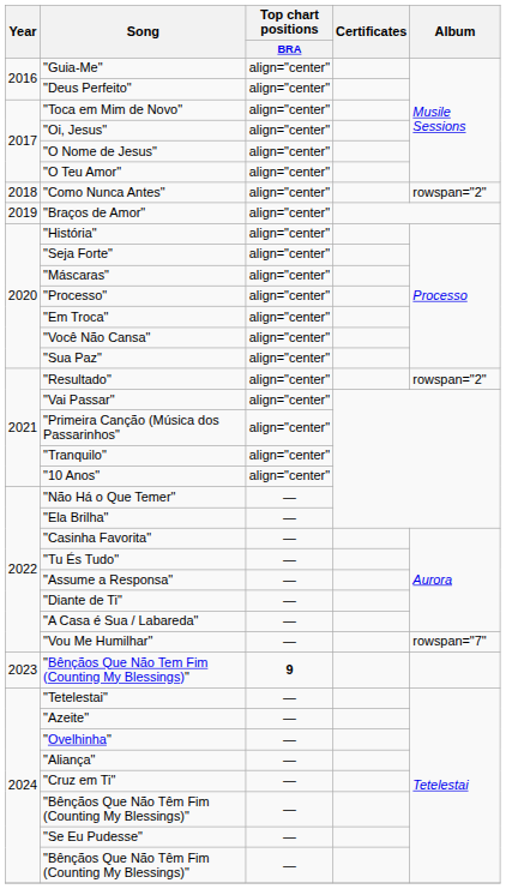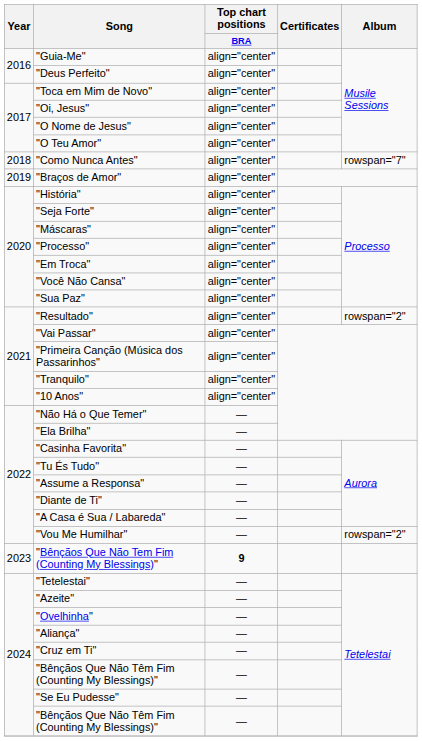"Como Nunca Antes" | Album: rowspan="2" -> rowspan="7"
"Vou Me Humilhar" | Album: rowspan="7" -> rowspan="2"
